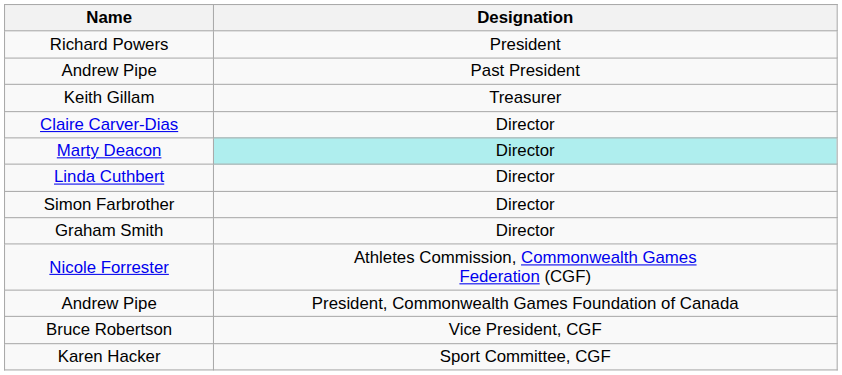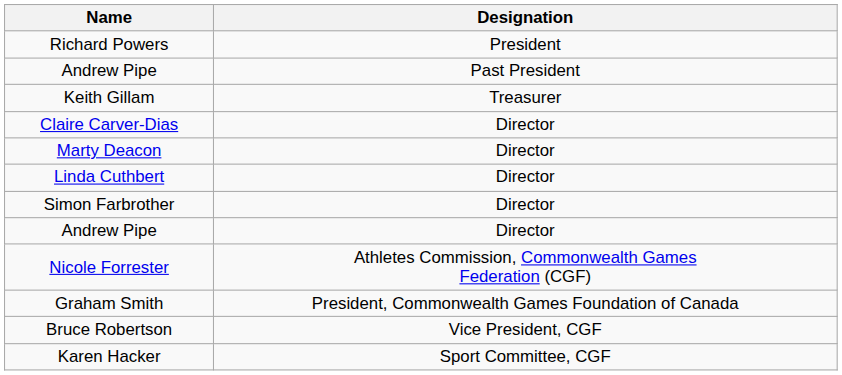row 6 | Designation: paleturquoise background -> no background
row 9 | Name: Graham Smith -> Andrew Pipe
row 11 | Name: Andrew Pipe -> Graham Smith
